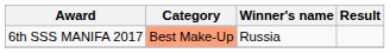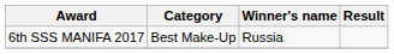6th SSS MANIFA 2017 | Category: lightsalmon background -> no background
